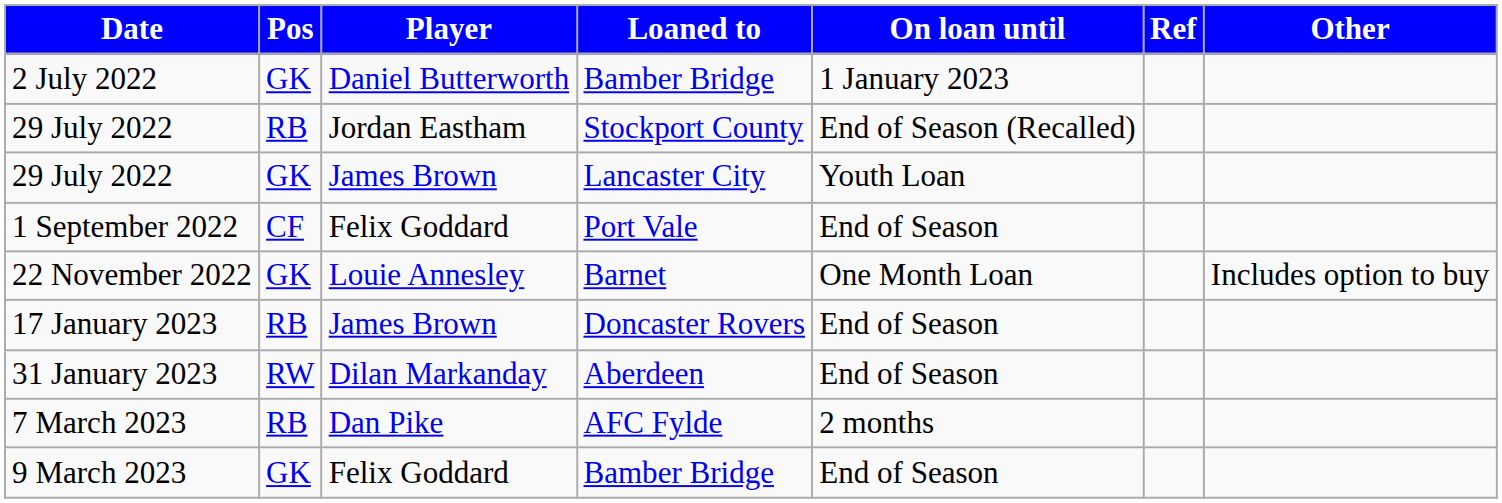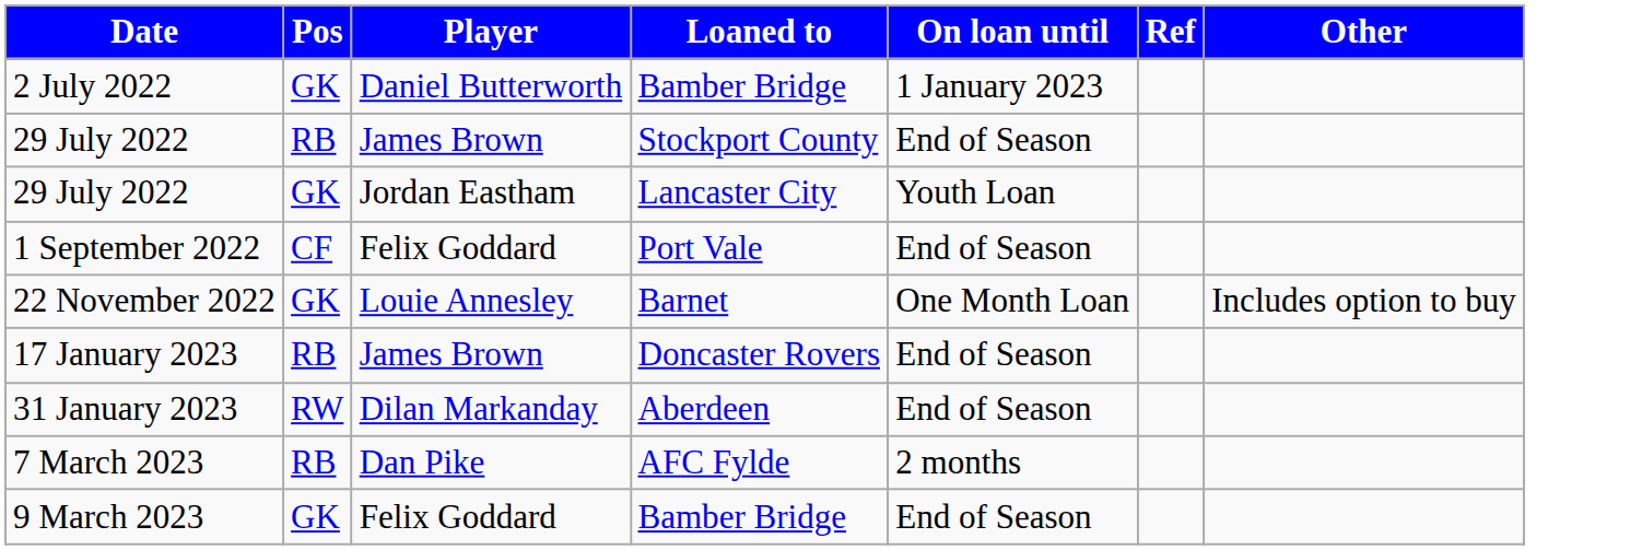29 July 2022 / Stockport County | Player: Jordan Eastham -> James Brown
29 July 2022 / Stockport County | On loan until: End of Season (Recalled) -> End of Season
29 July 2022 / Lancaster City | Player: James Brown -> Jordan Eastham
